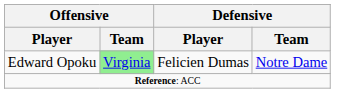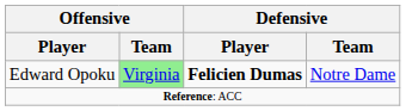Edward Opoku | Defensive / Player: normal -> bold
